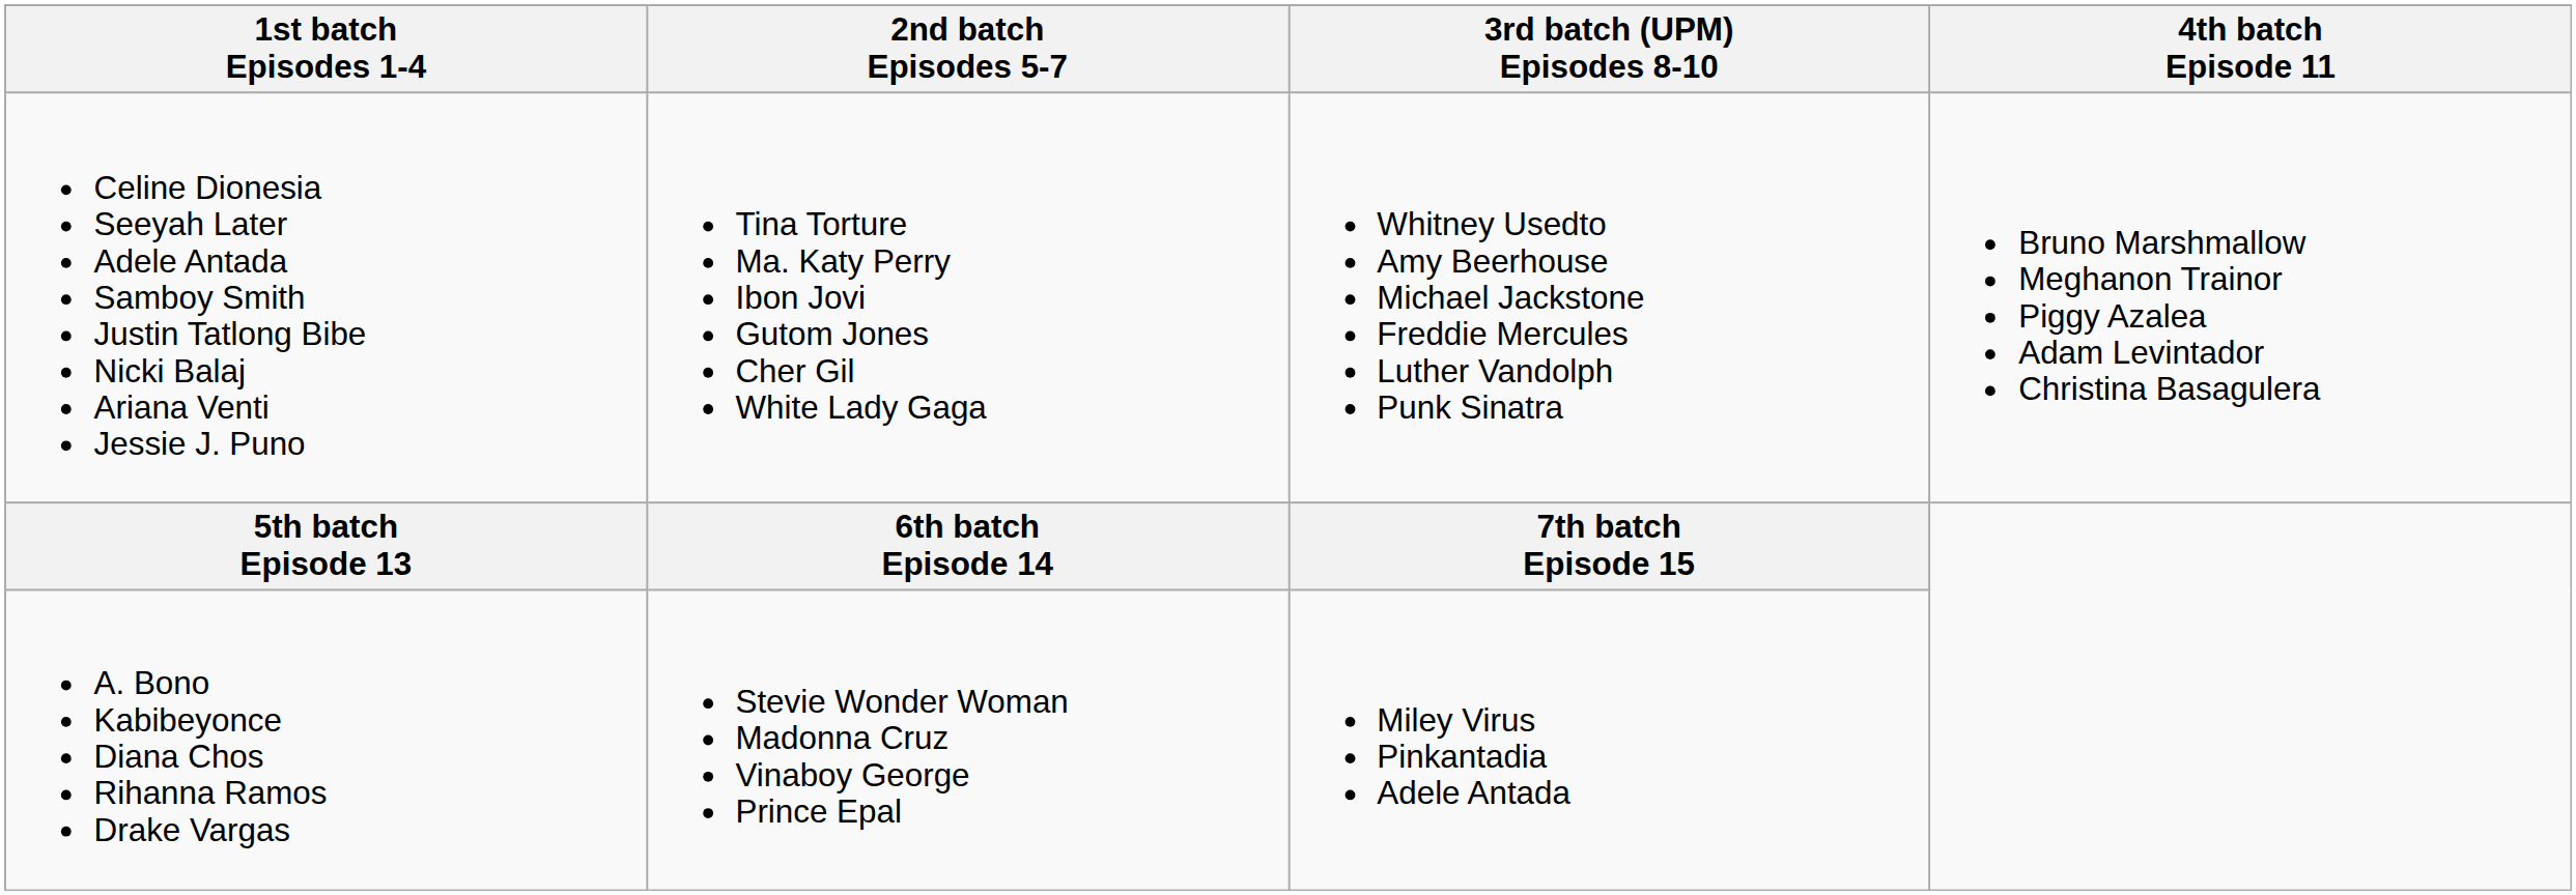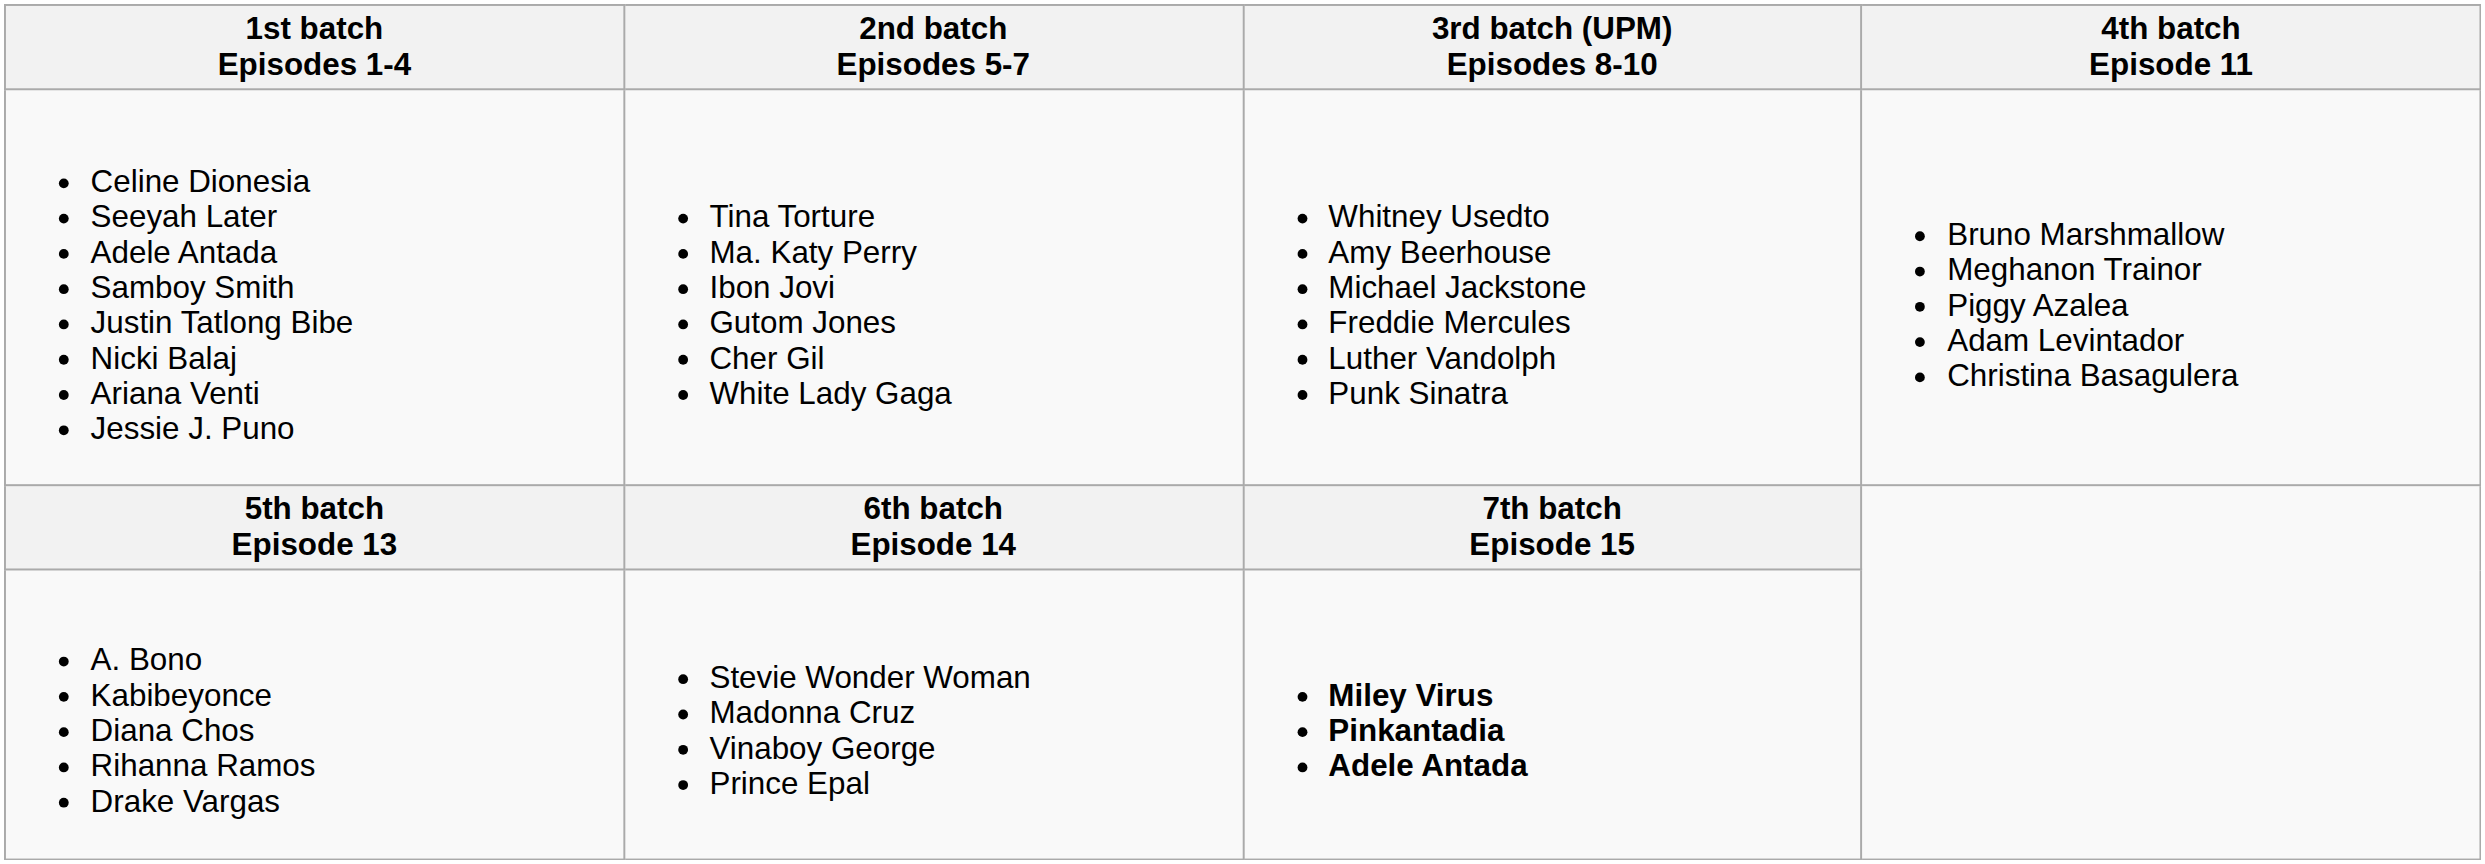A. Bono Kabibeyonce Diana Chos Rihanna Ramos Drake Vargas | 3rd batch (UPM) Episodes 8-10: normal -> bold
